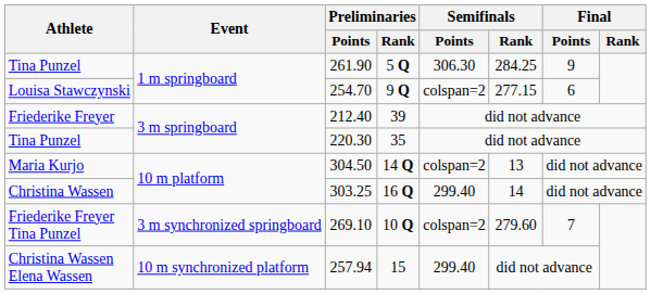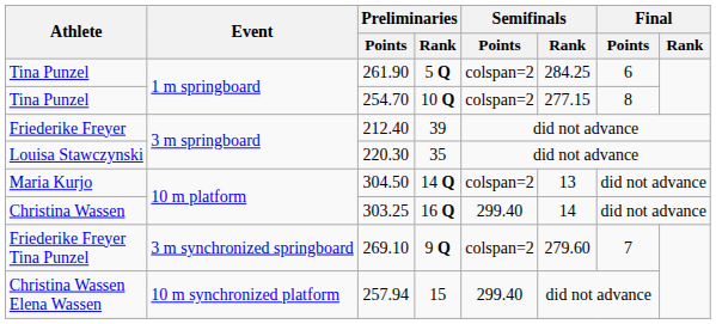261.90 | Semifinals / Points: 306.30 -> colspan=2
261.90 | Final / Points: 9 -> 6
254.70 | Athlete: Louisa Stawczynski -> Tina Punzel
254.70 | Preliminaries / Rank: 9 Q -> 10 Q
254.70 | Final / Points: 6 -> 8
220.30 | Athlete: Tina Punzel -> Louisa Stawczynski
269.10 | Preliminaries / Rank: 10 Q -> 9 Q
